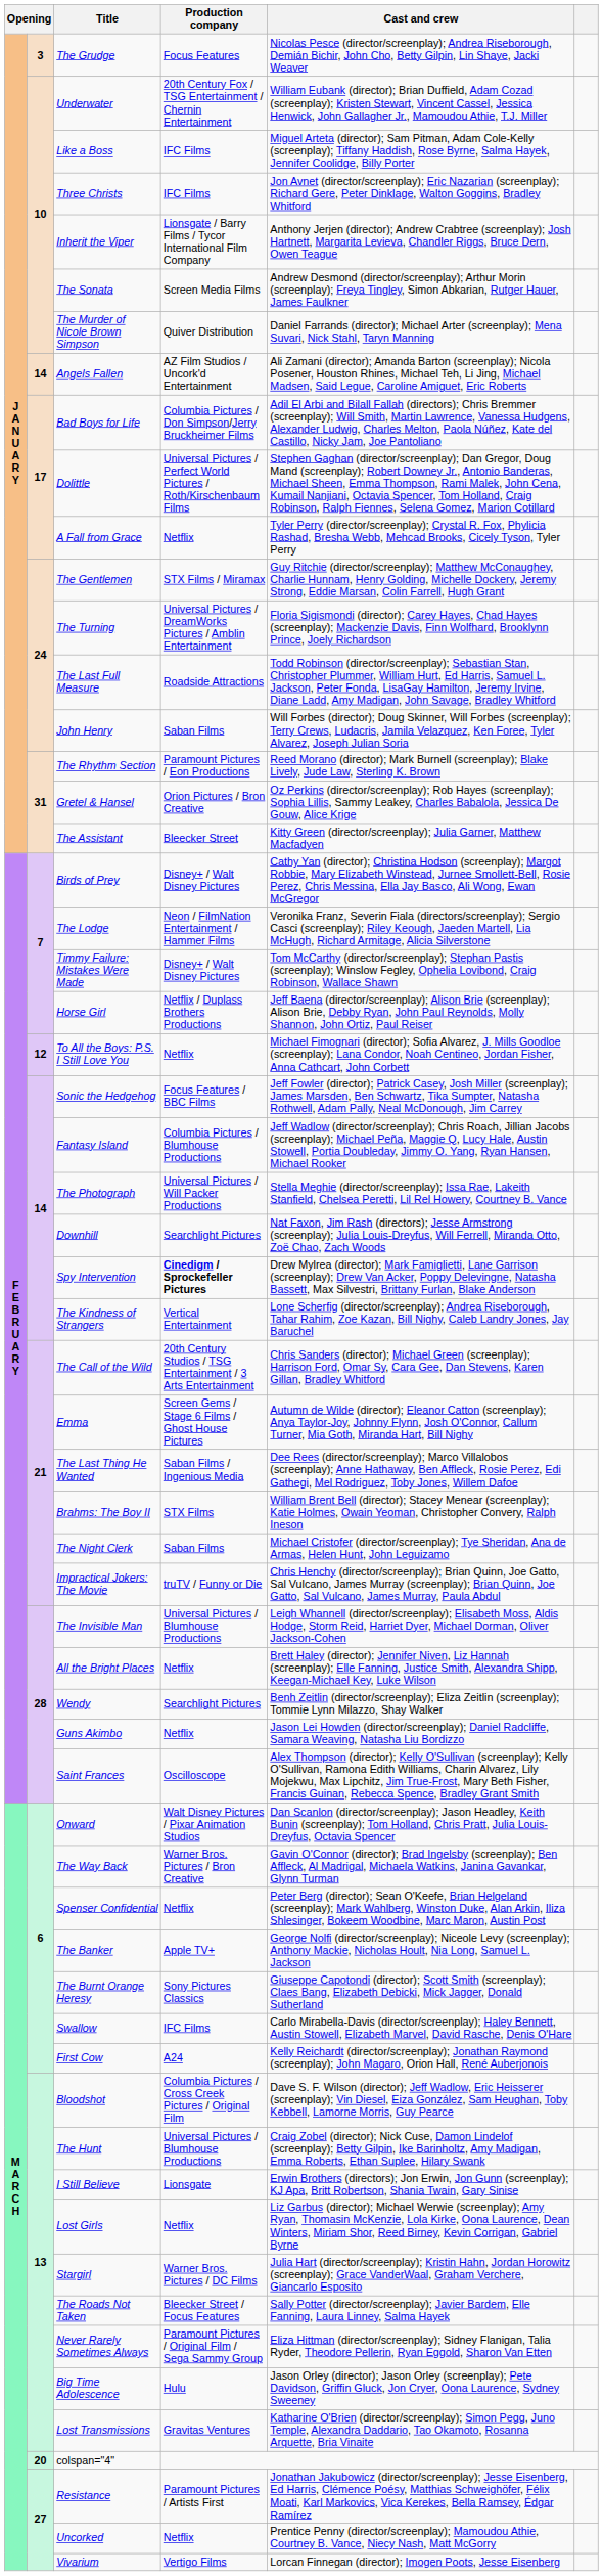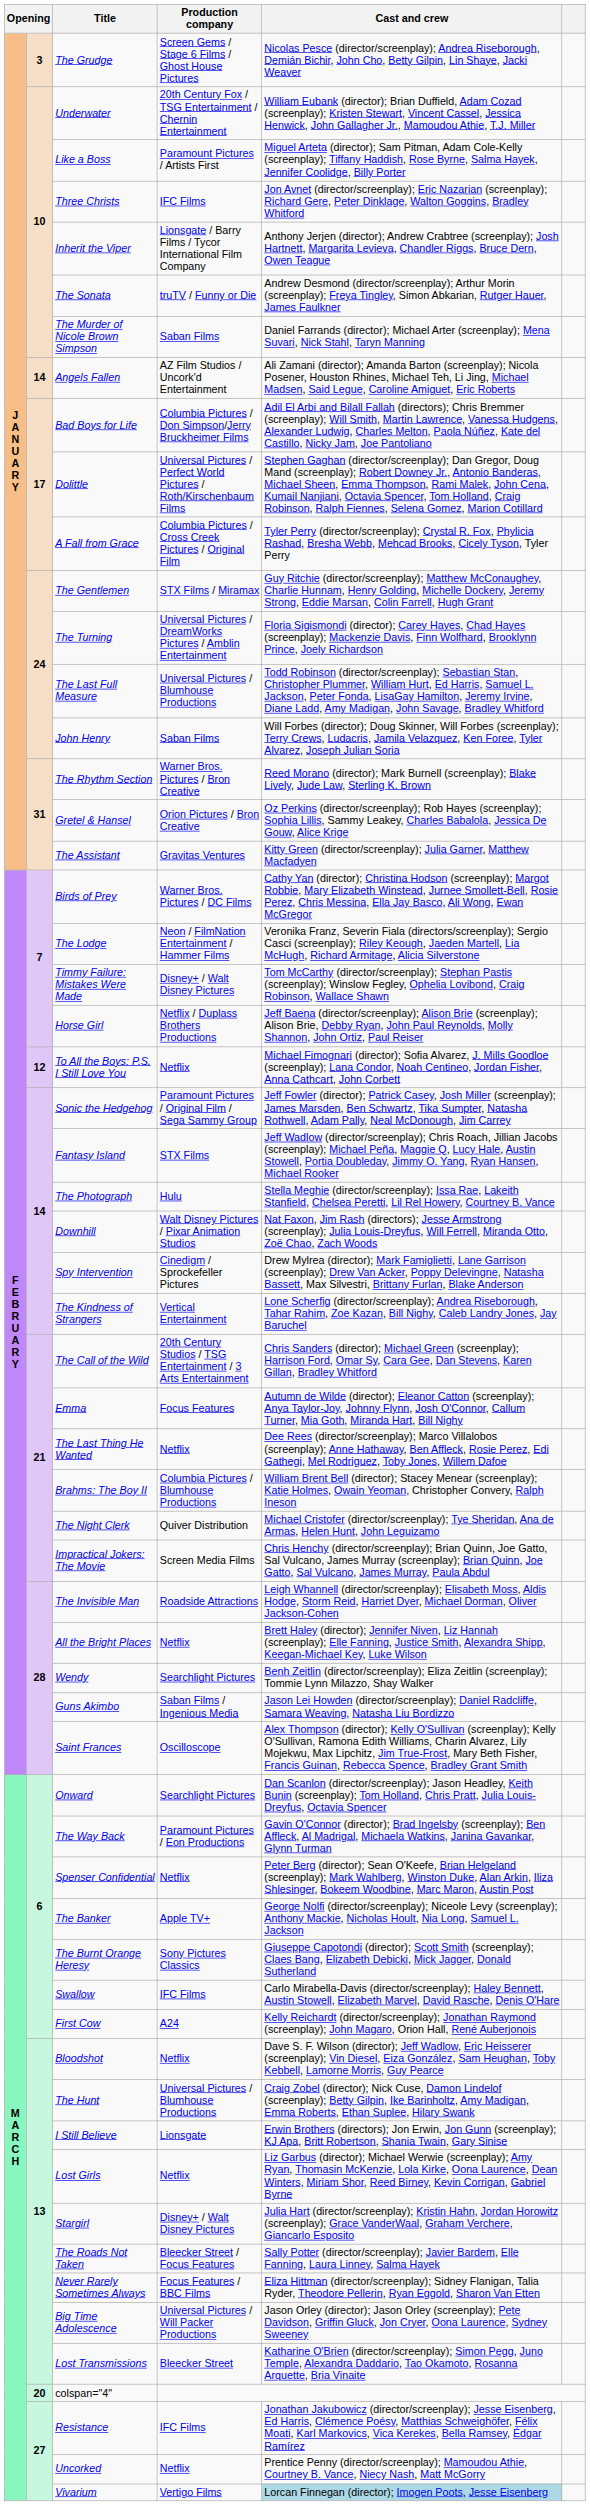The Grudge | Production company: Focus Features -> Screen Gems / Stage 6 Films / Ghost House Pictures
Like a Boss | Production company: IFC Films -> Paramount Pictures / Artists First
The Sonata | Production company: Screen Media Films -> truTV / Funny or Die
The Murder of Nicole Brown Simpson | Production company: Quiver Distribution -> Saban Films
A Fall from Grace | Production company: Netflix -> Columbia Pictures / Cross Creek Pictures / Original Film
The Last Full Measure | Production company: Roadside Attractions -> Universal Pictures / Blumhouse Productions
The Rhythm Section | Production company: Paramount Pictures / Eon Productions -> Warner Bros. Pictures / Bron Creative
The Assistant | Production company: Bleecker Street -> Gravitas Ventures
Birds of Prey | Production company: Disney+ / Walt Disney Pictures -> Warner Bros. Pictures / DC Films
Sonic the Hedgehog | Production company: Focus Features / BBC Films -> Paramount Pictures / Original Film / Sega Sammy Group
Fantasy Island | Production company: Columbia Pictures / Blumhouse Productions -> STX Films
The Photograph | Production company: Universal Pictures / Will Packer Productions -> Hulu
Downhill | Production company: Searchlight Pictures -> Walt Disney Pictures / Pixar Animation Studios
Spy Intervention | Production company: bold -> normal
Emma | Production company: Screen Gems / Stage 6 Films / Ghost House Pictures -> Focus Features
The Last Thing He Wanted | Production company: Saban Films / Ingenious Media -> Netflix
Brahms: The Boy II | Production company: STX Films -> Columbia Pictures / Blumhouse Productions
The Night Clerk | Production company: Saban Films -> Quiver Distribution
Impractical Jokers: The Movie | Production company: truTV / Funny or Die -> Screen Media Films
The Invisible Man | Production company: Universal Pictures / Blumhouse Productions -> Roadside Attractions
Guns Akimbo | Production company: Netflix -> Saban Films / Ingenious Media
Onward | Production company: Walt Disney Pictures / Pixar Animation Studios -> Searchlight Pictures
The Way Back | Production company: Warner Bros. Pictures / Bron Creative -> Paramount Pictures / Eon Productions
Bloodshot | Production company: Columbia Pictures / Cross Creek Pictures / Original Film -> Netflix
Stargirl | Production company: Warner Bros. Pictures / DC Films -> Disney+ / Walt Disney Pictures
Never Rarely Sometimes Always | Production company: Paramount Pictures / Original Film / Sega Sammy Group -> Focus Features / BBC Films
Big Time Adolescence | Production company: Hulu -> Universal Pictures / Will Packer Productions
Lost Transmissions | Production company: Gravitas Ventures -> Bleecker Street
Resistance | Production company: Paramount Pictures / Artists First -> IFC Films
Vivarium | Cast and crew: no background -> lightblue background
